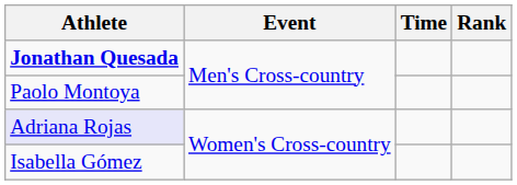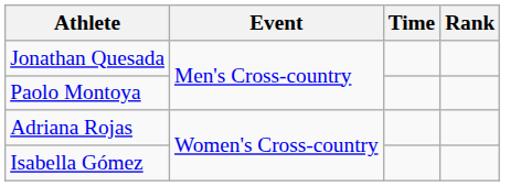Jonathan Quesada | Athlete: bold -> normal
Adriana Rojas | Athlete: lavender background -> no background
